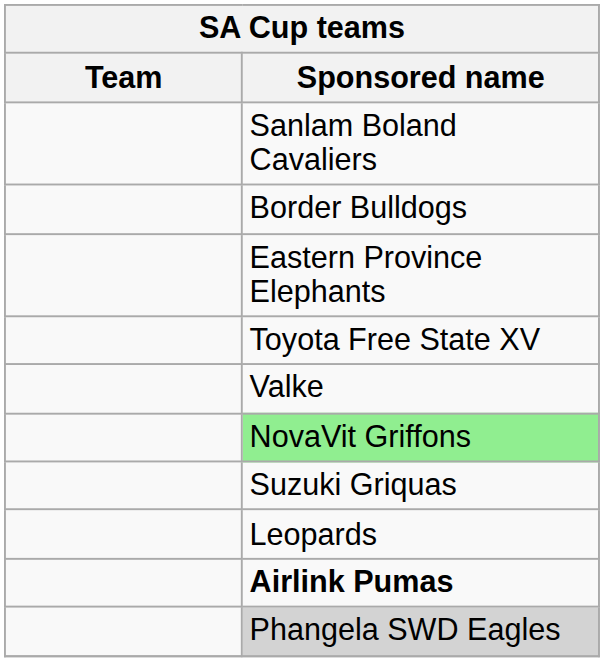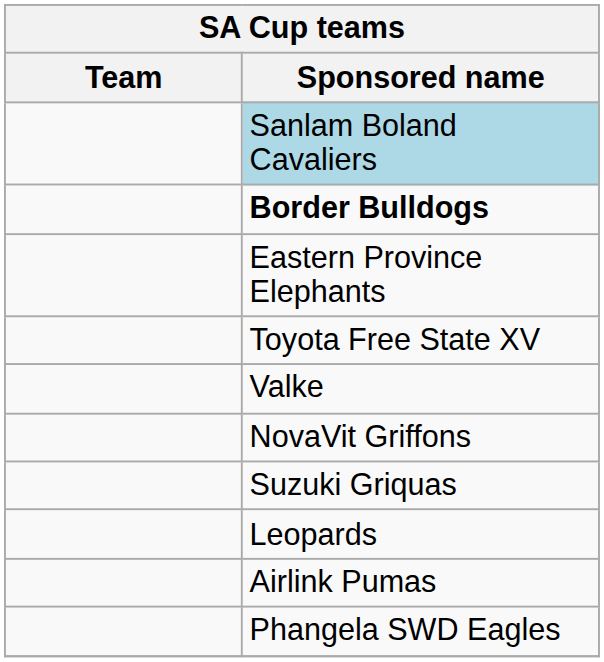Sanlam Boland Cavaliers | Sponsored name: no background -> lightblue background
Border Bulldogs | Sponsored name: normal -> bold
NovaVit Griffons | Sponsored name: lightgreen background -> no background
Airlink Pumas | Sponsored name: bold -> normal
Phangela SWD Eagles | Sponsored name: lightgrey background -> no background
